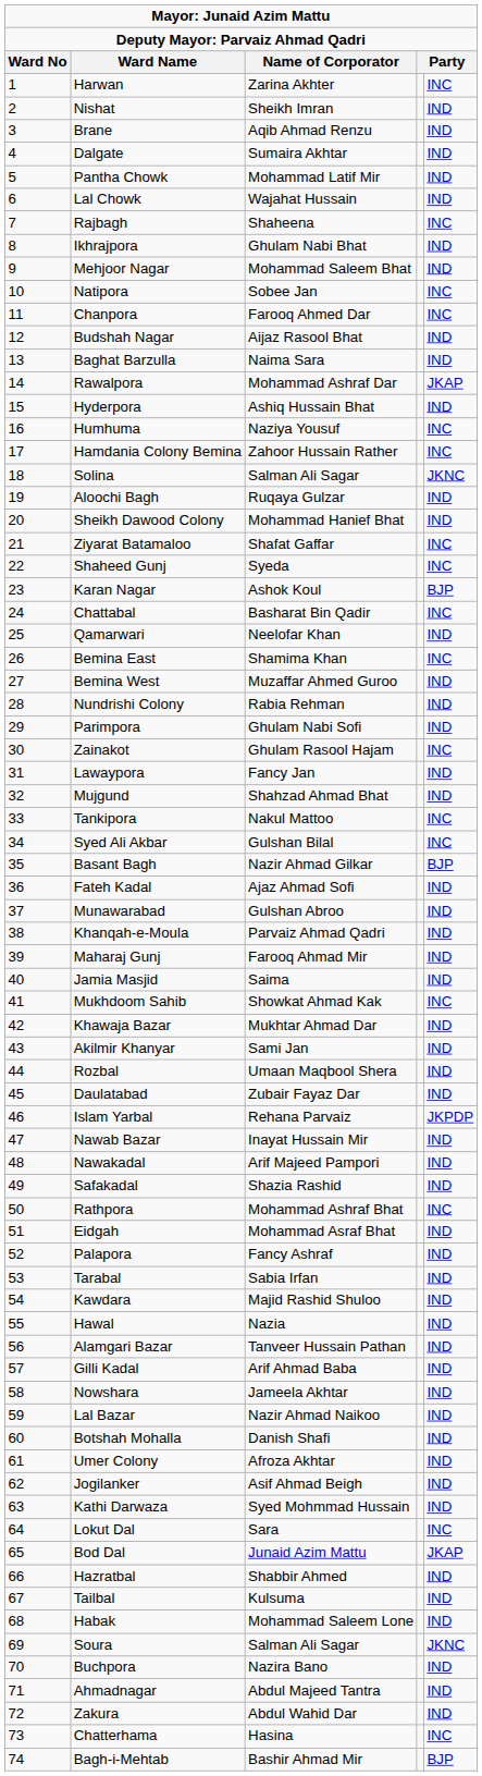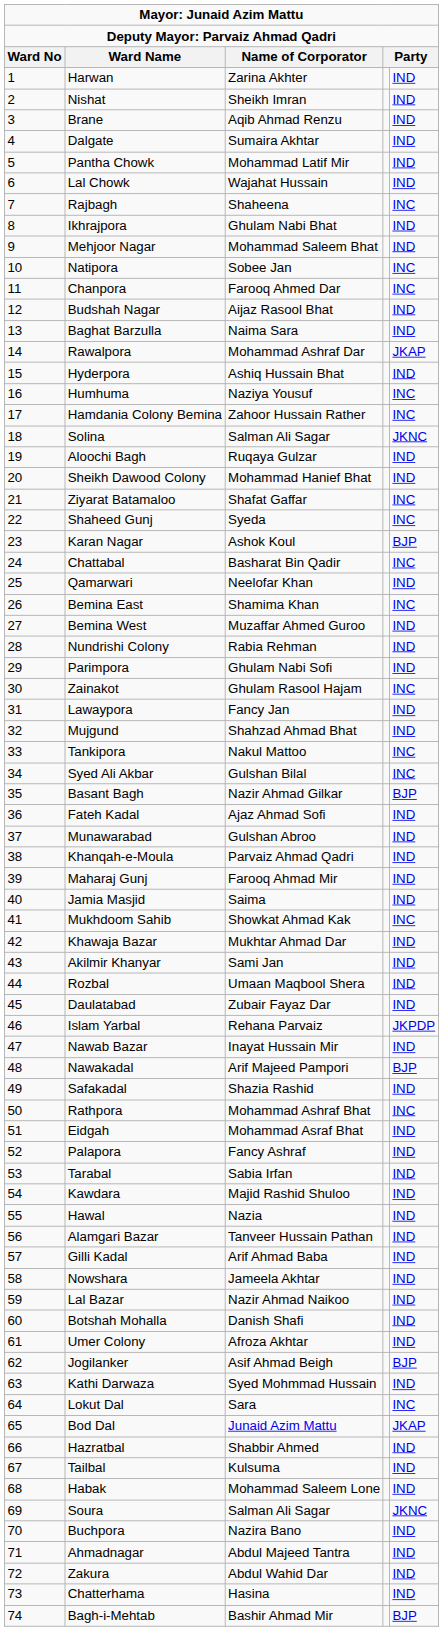Harwan | column 5: INC -> IND
Nawakadal | column 5: IND -> BJP
Jogilanker | column 5: IND -> BJP
Chatterhama | column 5: INC -> IND
